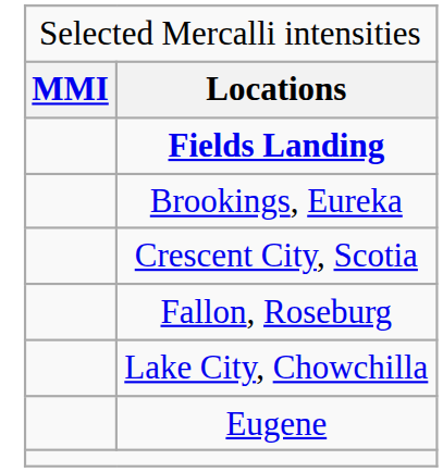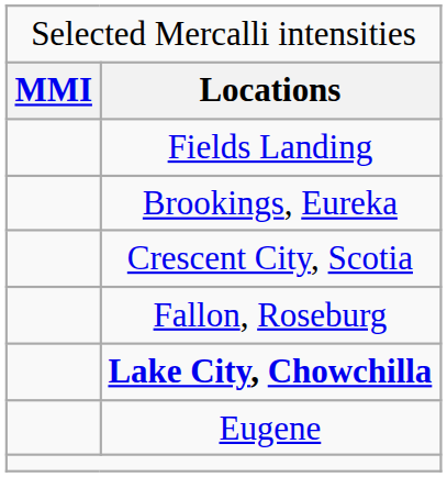Fields Landing | column 2: bold -> normal
Lake City, Chowchilla | column 2: normal -> bold
